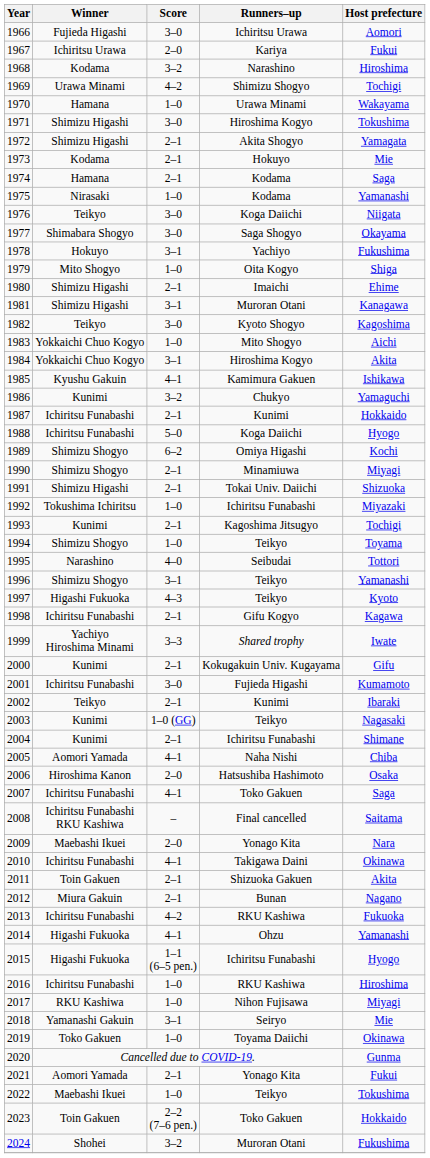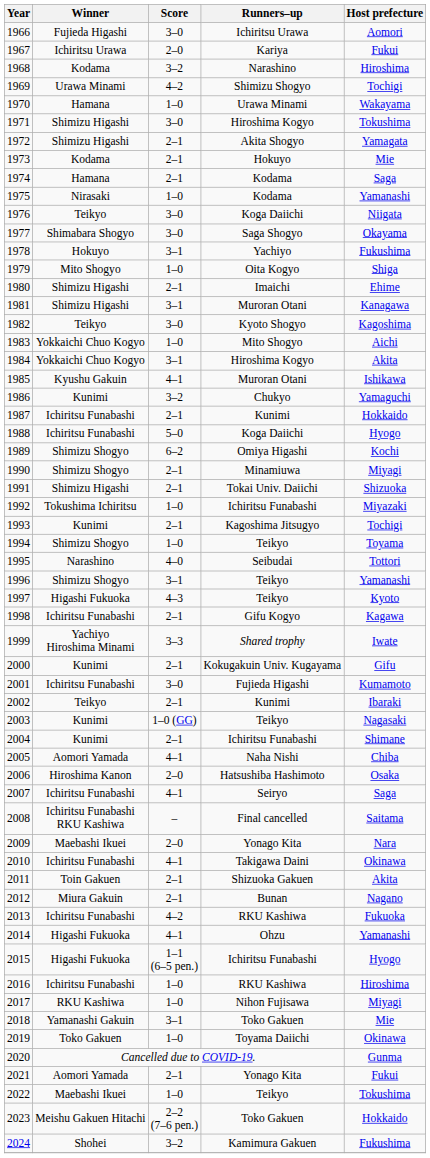1985 | Runners–up: Kamimura Gakuen -> Muroran Otani
2007 | Runners–up: Toko Gakuen -> Seiryo
2018 | Runners–up: Seiryo -> Toko Gakuen
2023 | Winner: Toin Gakuen -> Meishu Gakuen Hitachi
2024 | Runners–up: Muroran Otani -> Kamimura Gakuen
